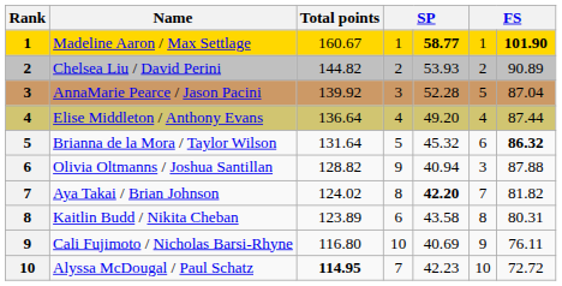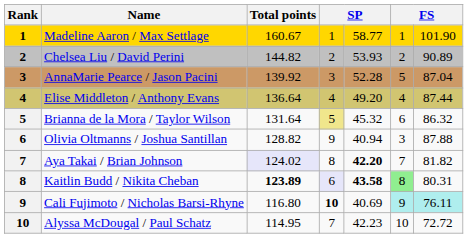Madeline Aaron / Max Settlage | column 5: bold -> normal
Madeline Aaron / Max Settlage | column 7: bold -> normal
Brianna de la Mora / Taylor Wilson | column 4: no background -> khaki background
Brianna de la Mora / Taylor Wilson | column 7: bold -> normal
Aya Takai / Brian Johnson | Total points: no background -> lavender background
Kaitlin Budd / Nikita Cheban | Total points: normal -> bold
Kaitlin Budd / Nikita Cheban | column 4: no background -> lavender background
Kaitlin Budd / Nikita Cheban | column 5: normal -> bold
Kaitlin Budd / Nikita Cheban | column 6: no background -> lightgreen background
Cali Fujimoto / Nicholas Barsi-Rhyne | column 4: normal -> bold
Cali Fujimoto / Nicholas Barsi-Rhyne | column 6: no background -> paleturquoise background
Cali Fujimoto / Nicholas Barsi-Rhyne | column 7: no background -> paleturquoise background
Alyssa McDougal / Paul Schatz | Total points: bold -> normal
